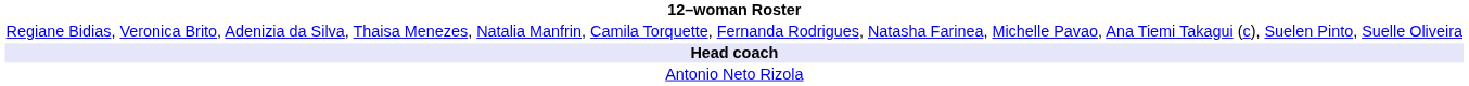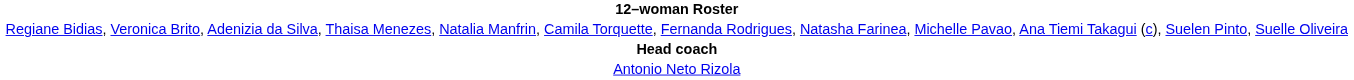row 3 | column 1: lavender background -> no background
